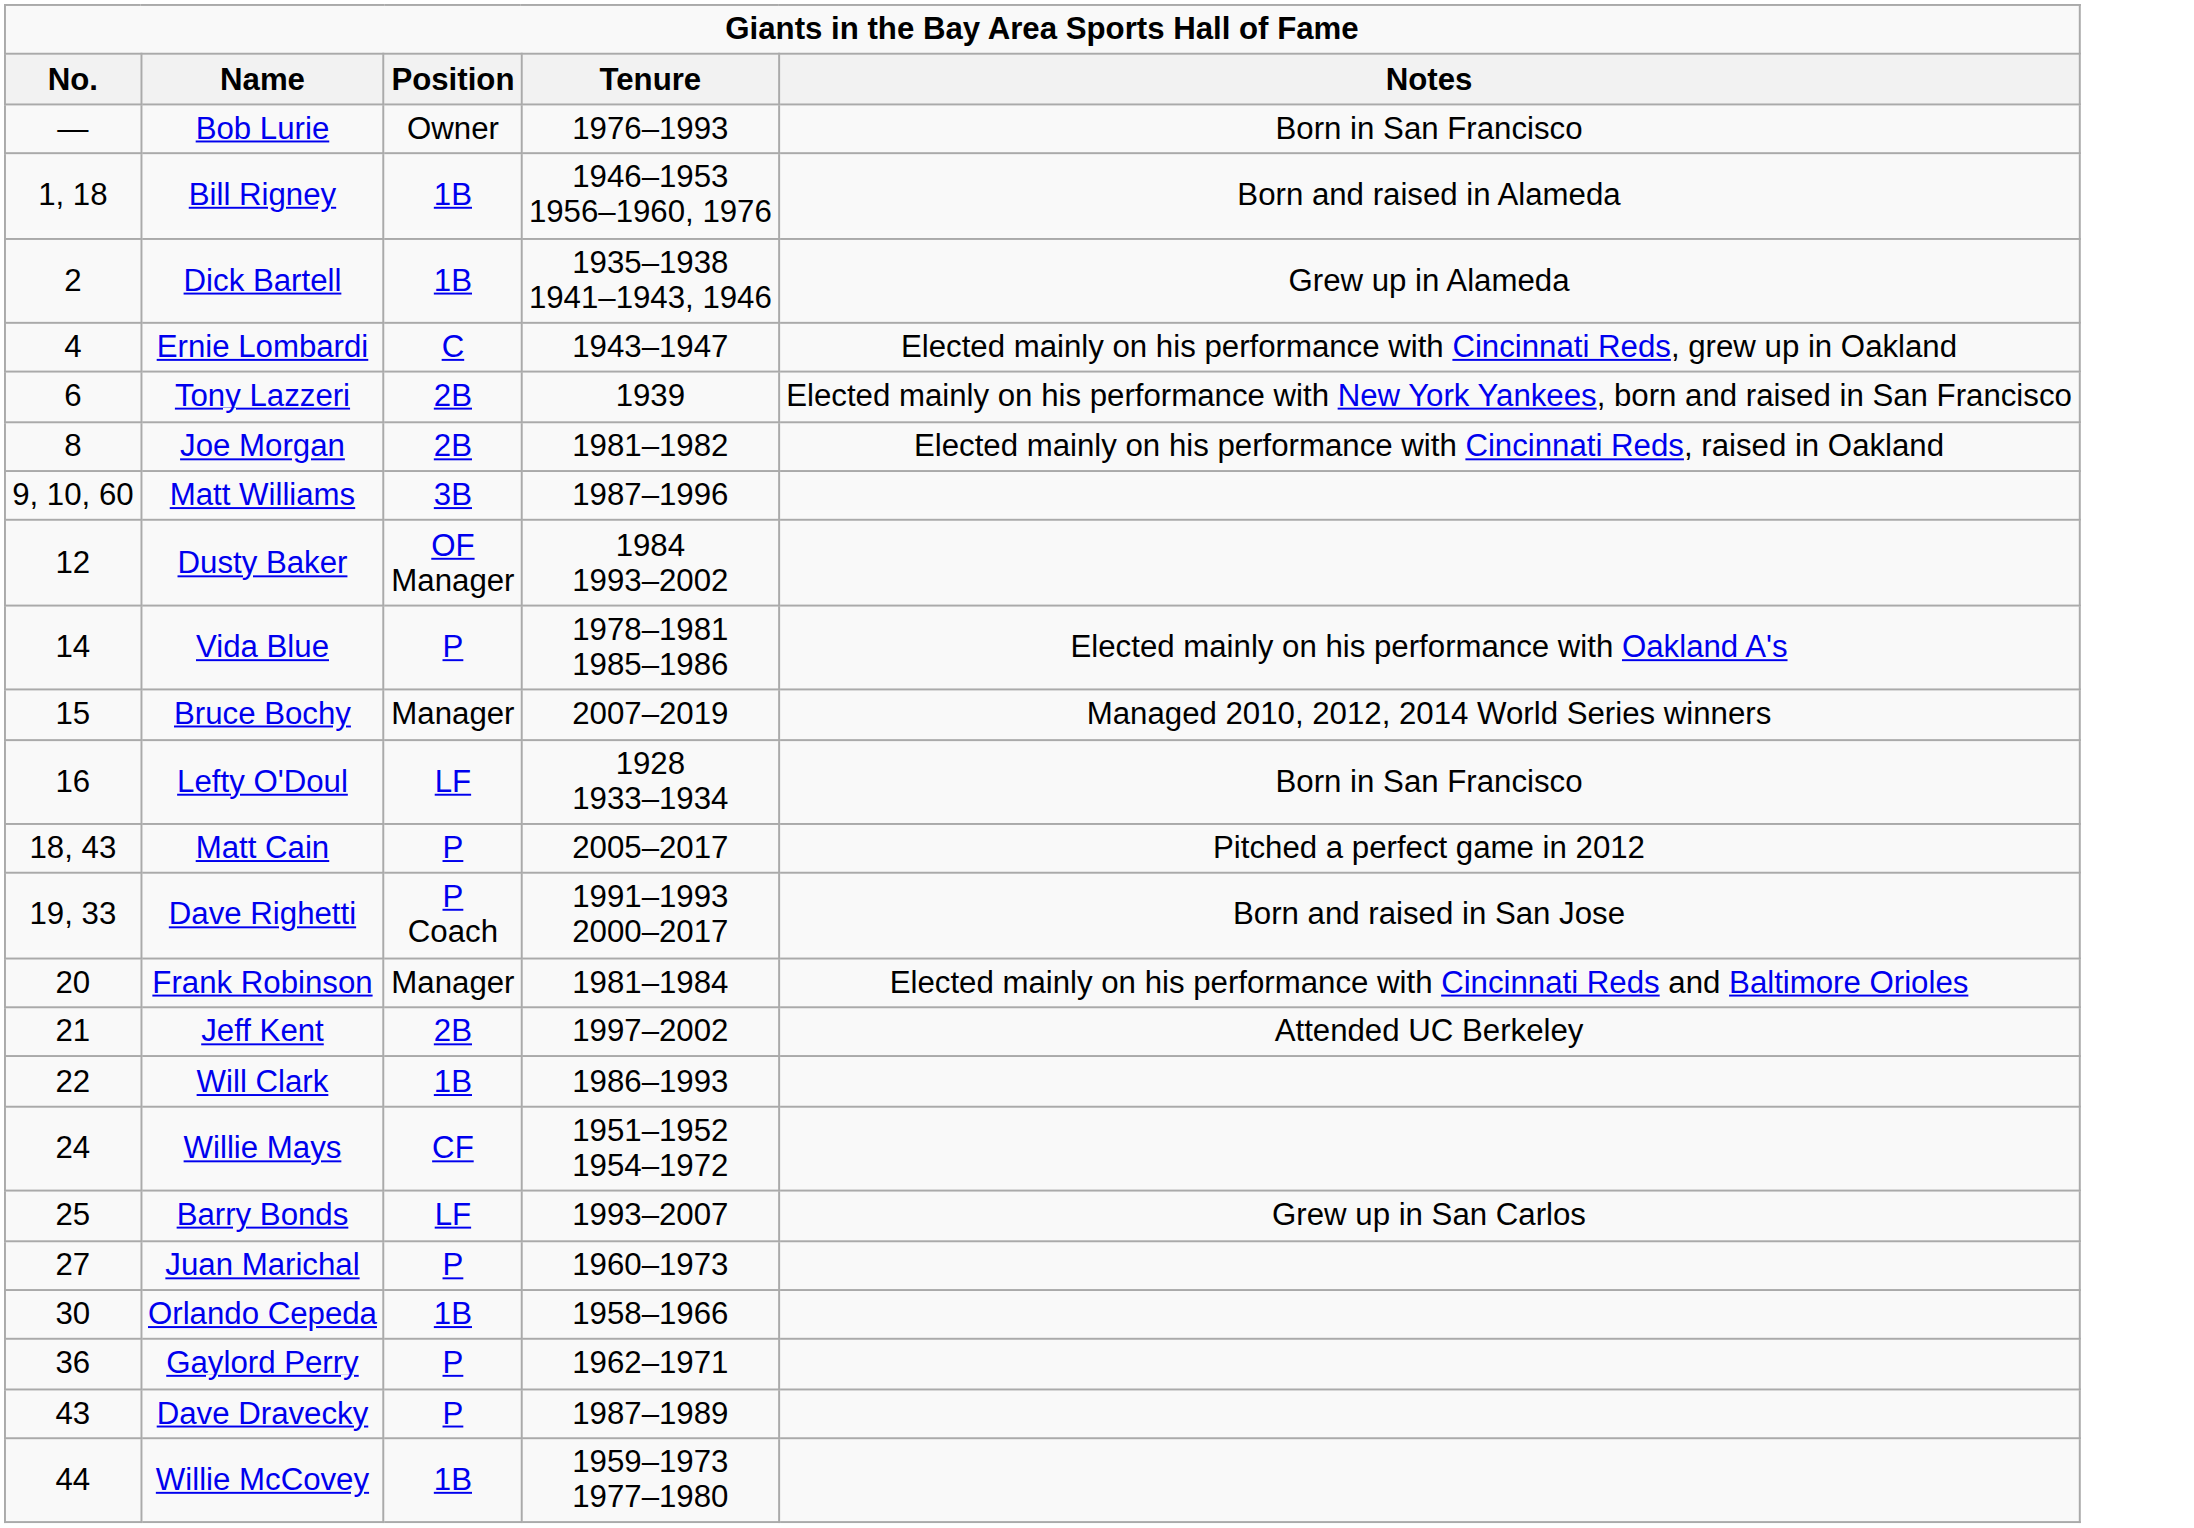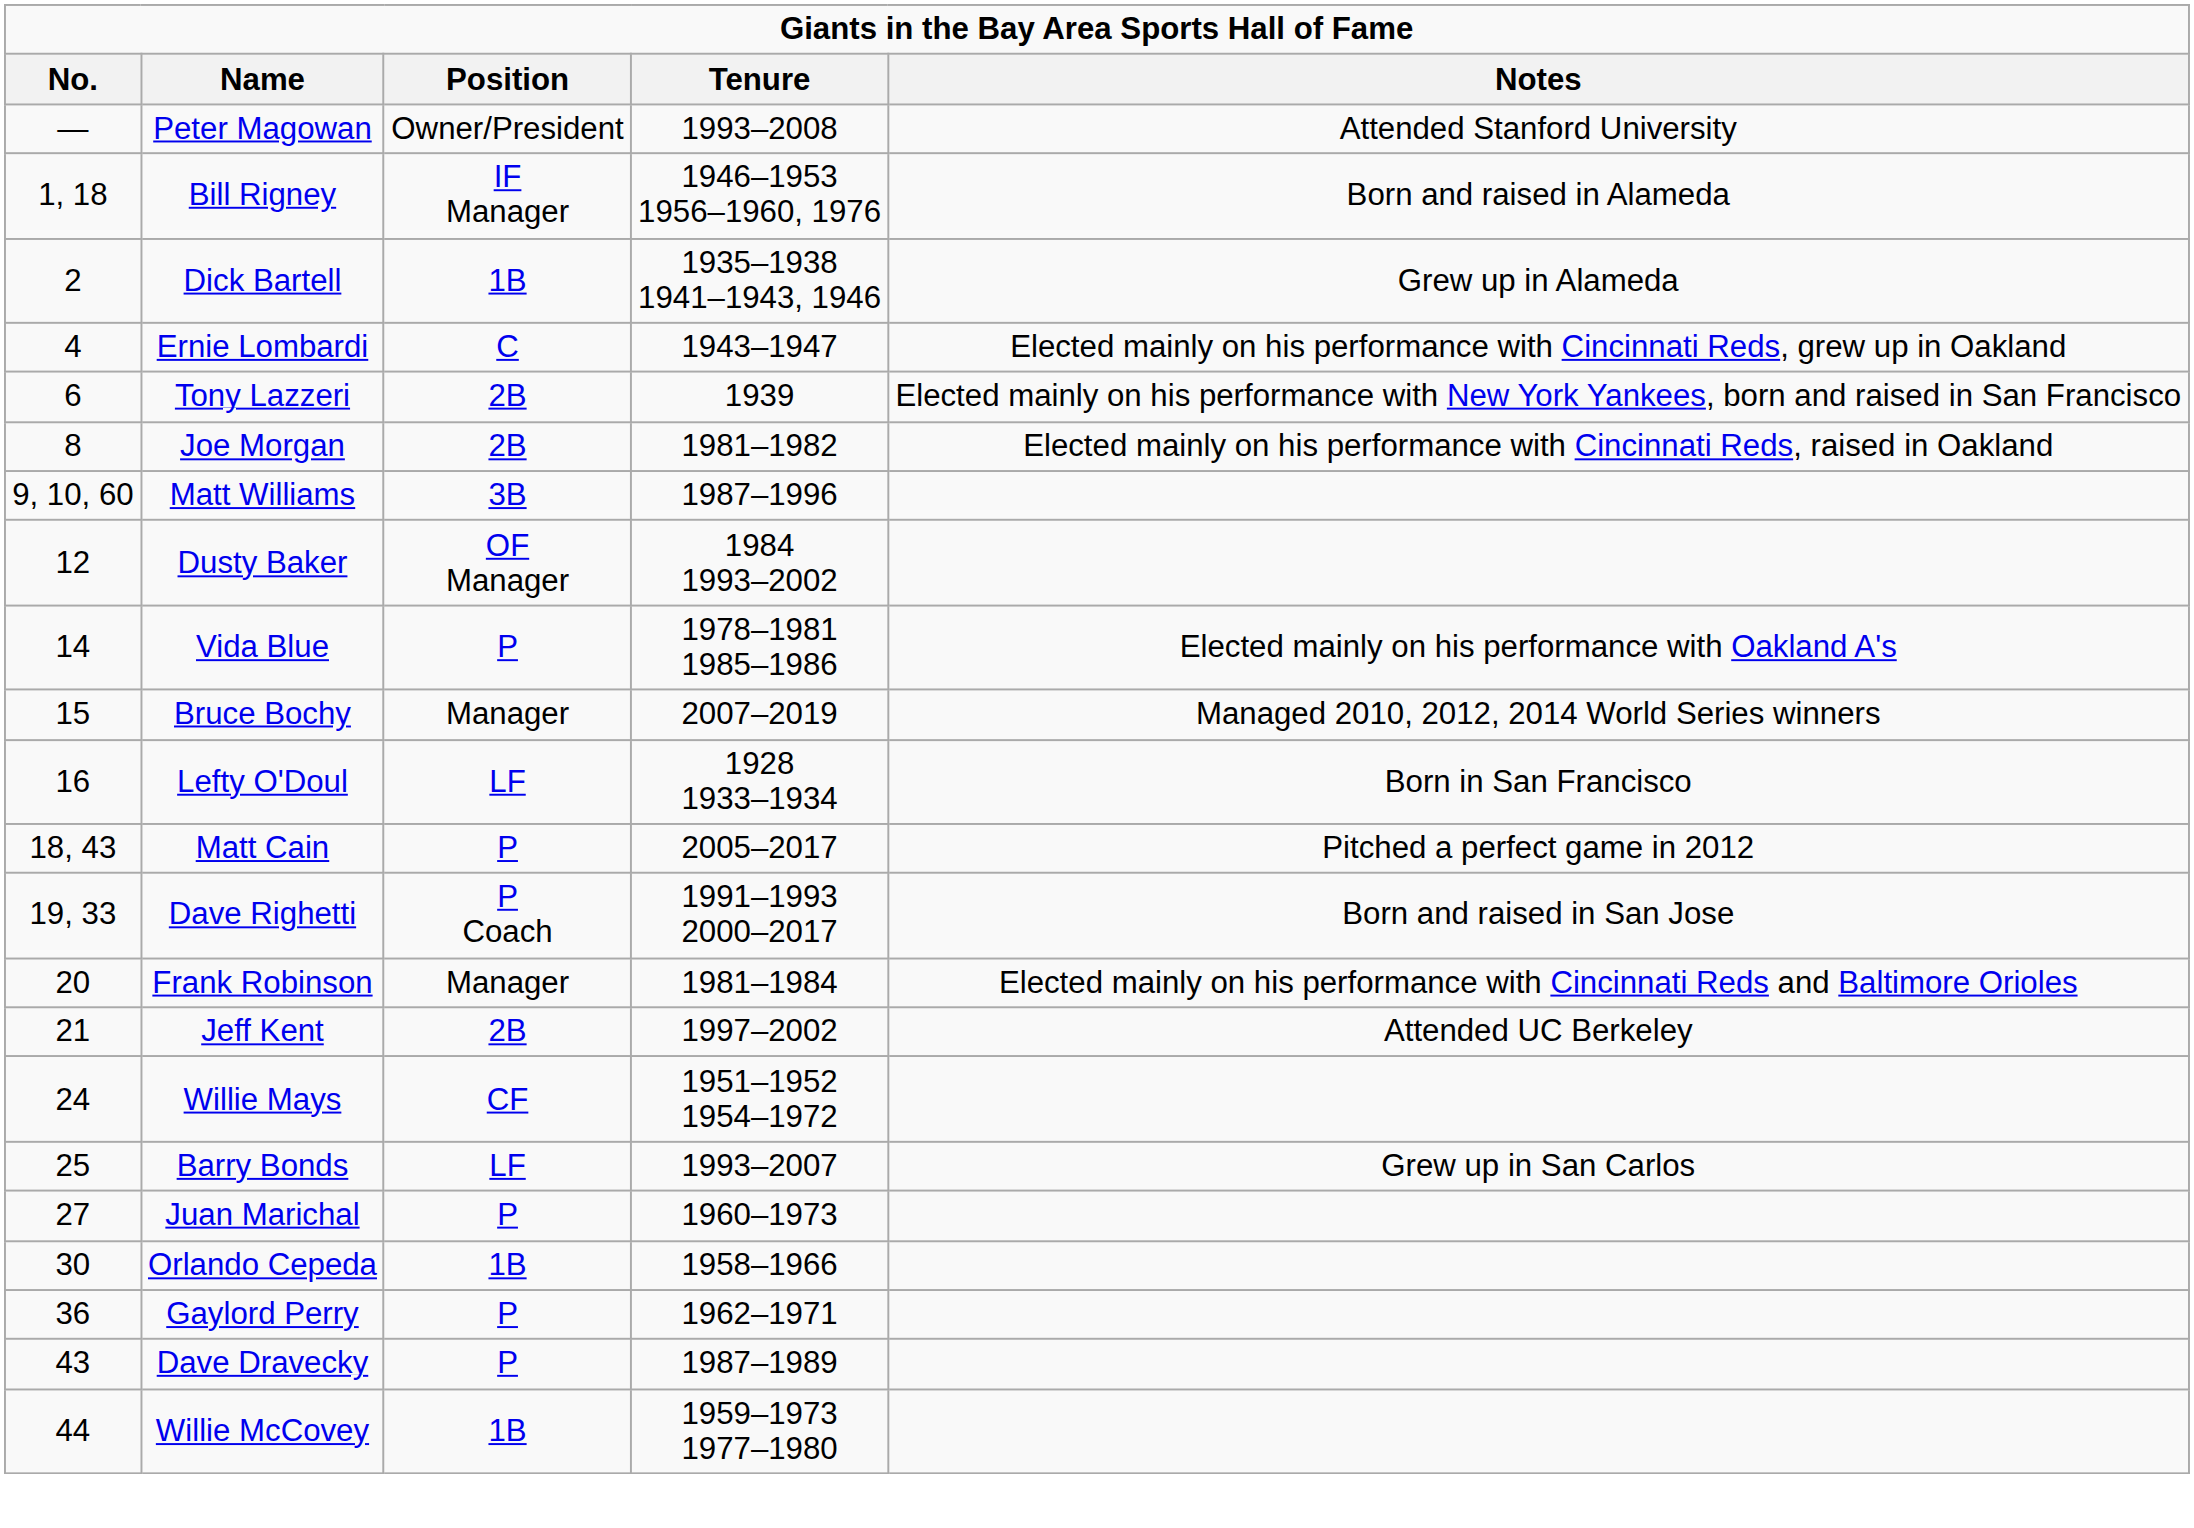- row: — | Bob Lurie | Owner | 1976–1993 | Born in San Francisco
+ row: — | Peter Magowan | Owner/President | 1993–2008 | Attended Stanford University
Bill Rigney | Position: 1B -> IF Manager
- row: 22 | Will Clark | 1B | 1986–1993
